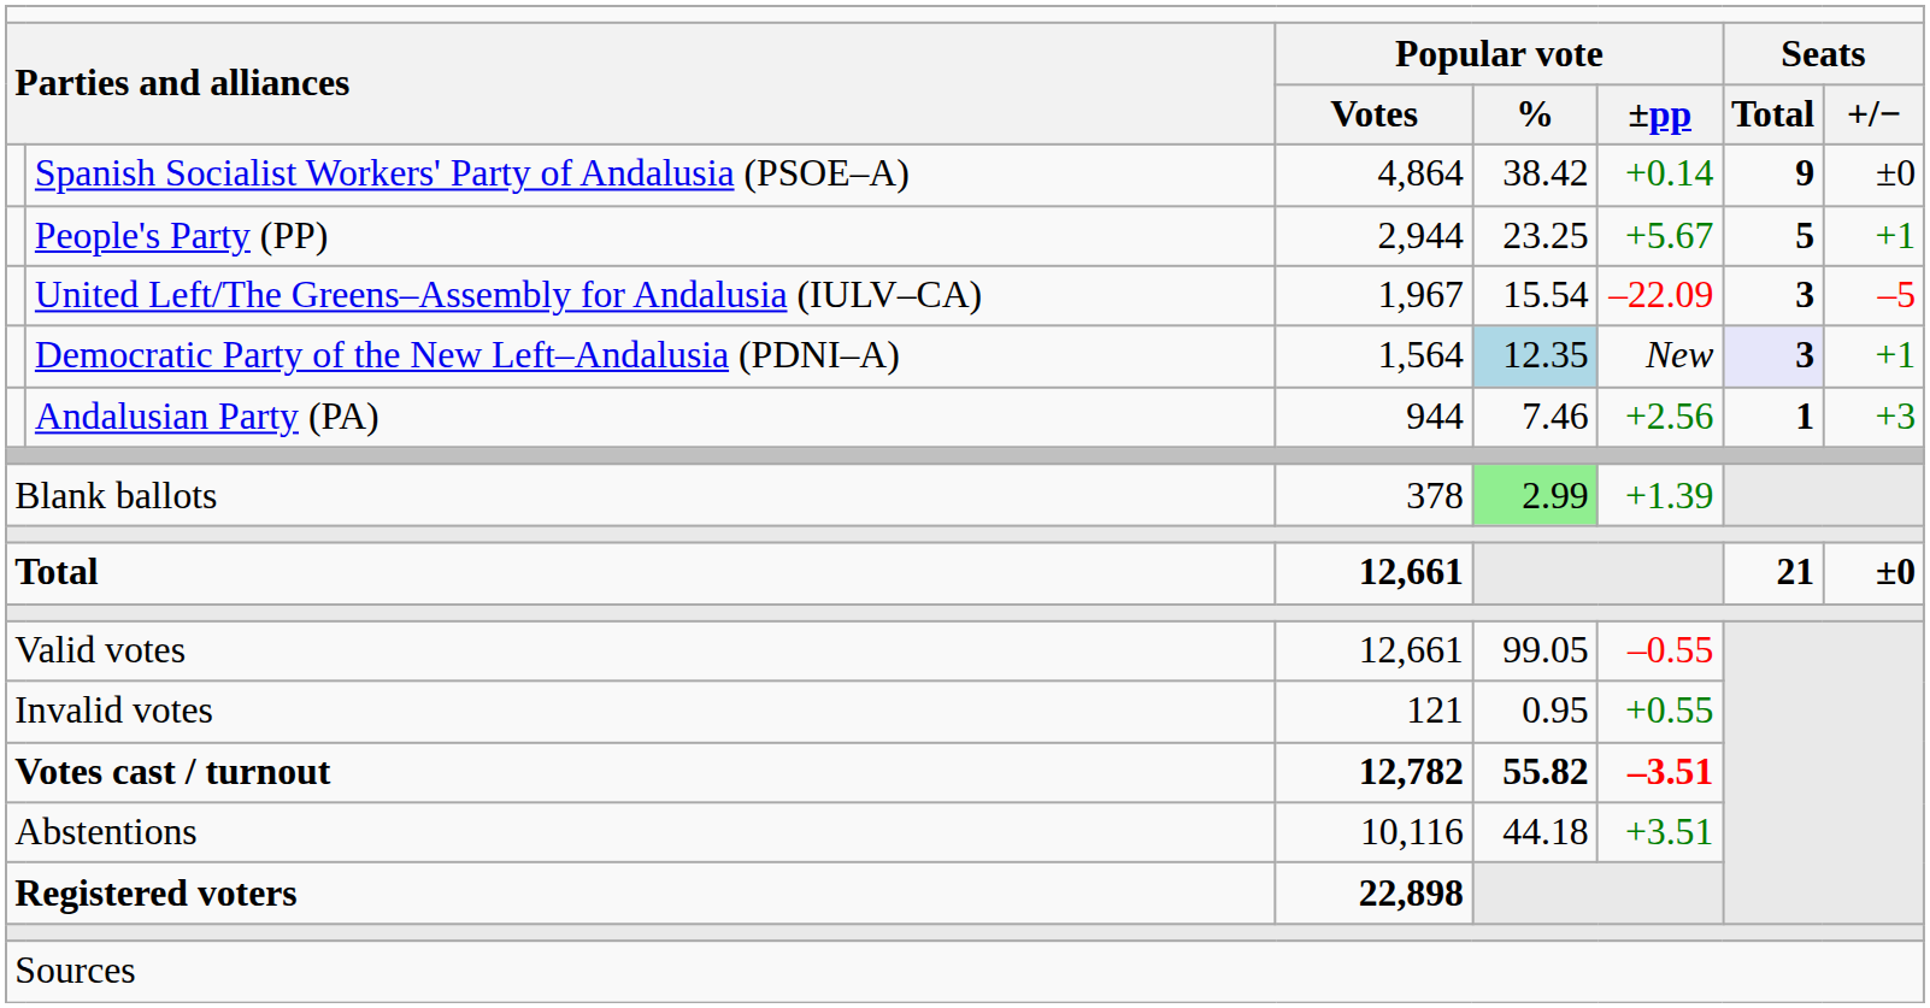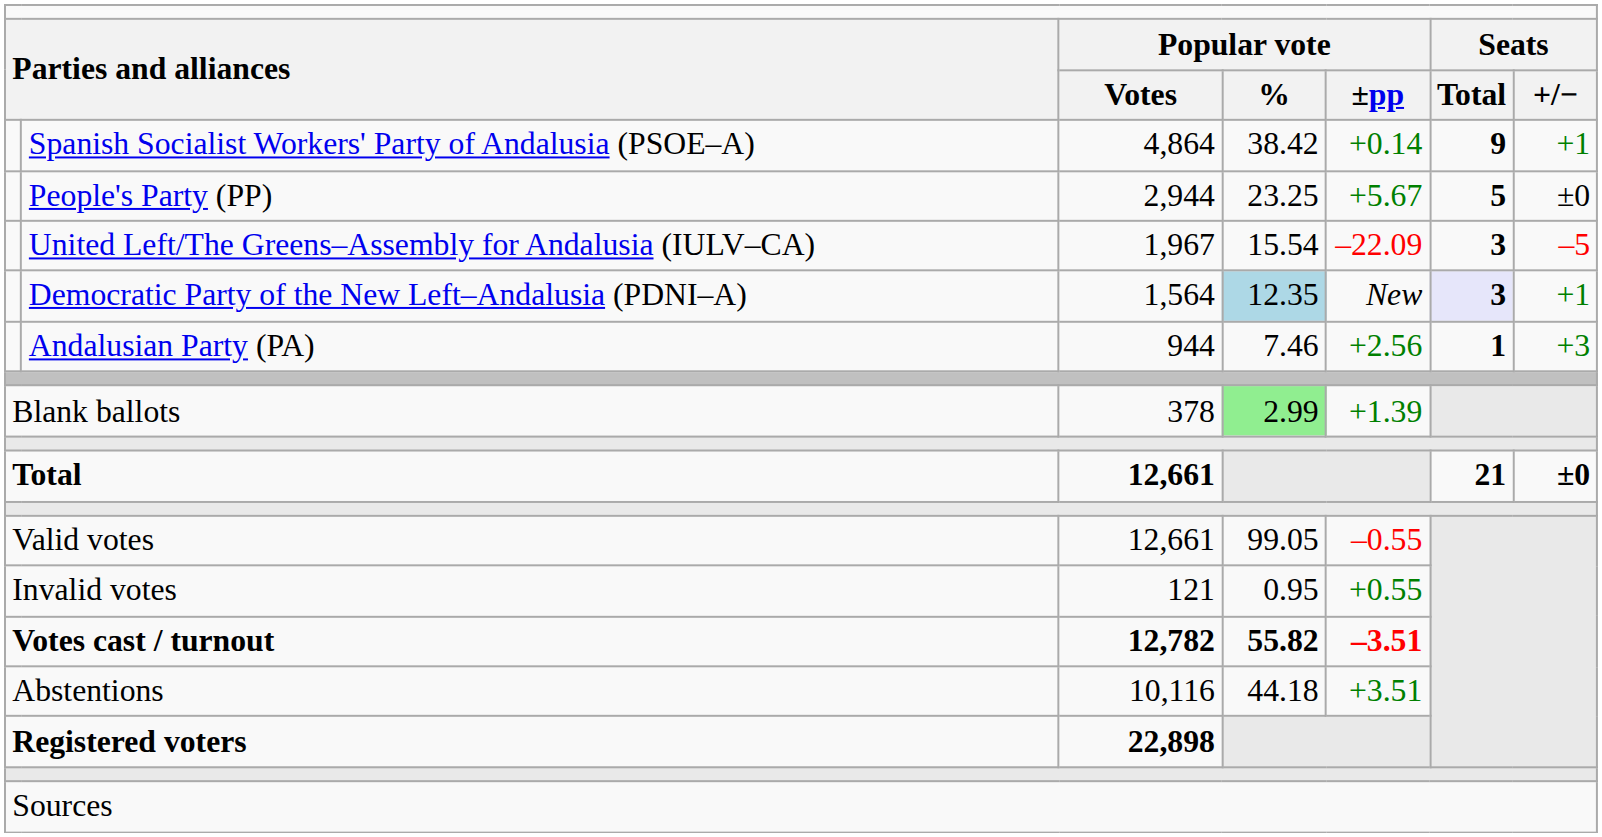Spanish Socialist Workers' Party of Andalusia (PSOE–A) | column 7: ±0 -> +1
People's Party (PP) | column 7: +1 -> ±0
